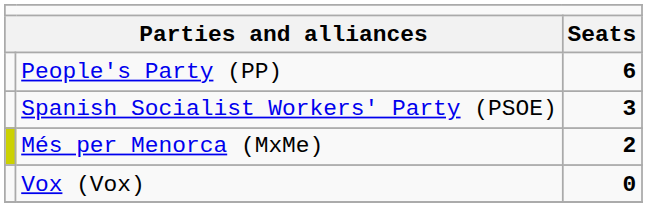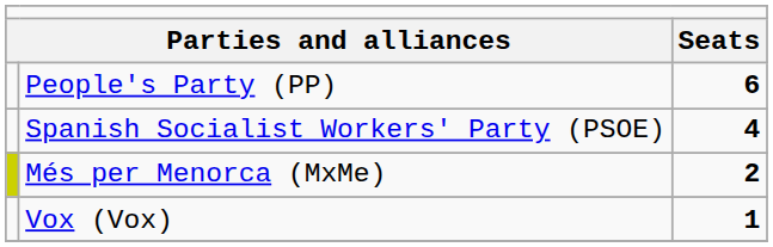Spanish Socialist Workers' Party (PSOE) | column 3: 3 -> 4
Vox (Vox) | column 3: 0 -> 1
